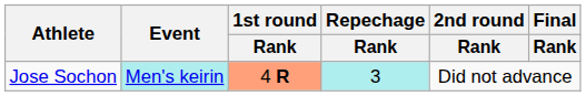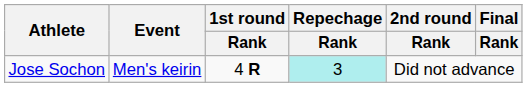Jose Sochon | Event: paleturquoise background -> no background
Jose Sochon | 1st round / Rank: lightsalmon background -> no background
